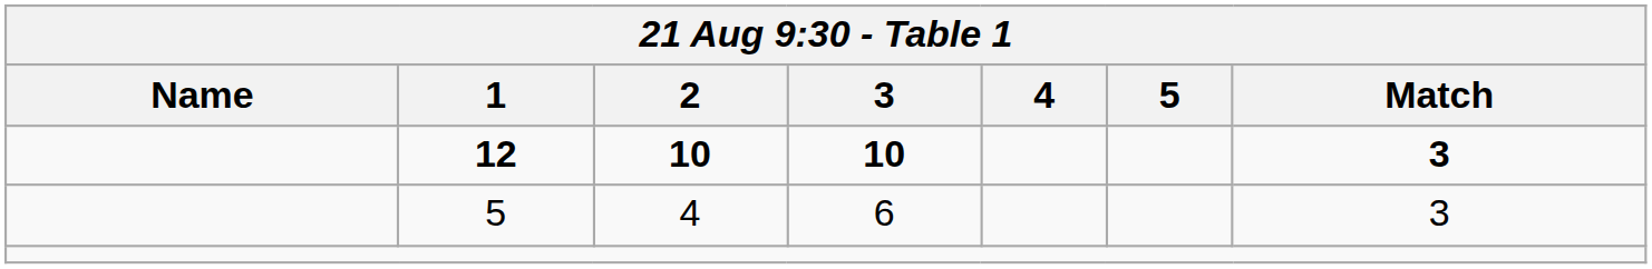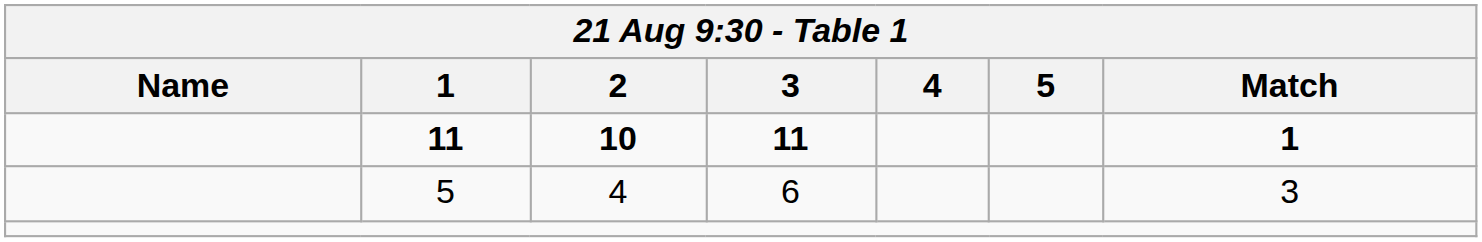row 3 | 1: 12 -> 11
row 3 | 3: 10 -> 11
row 3 | Match: 3 -> 1
